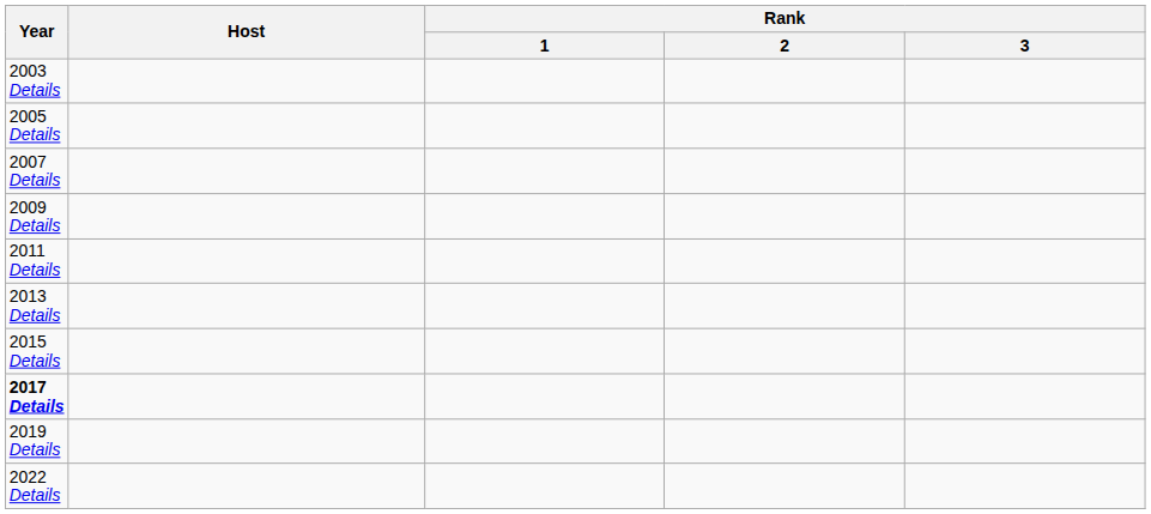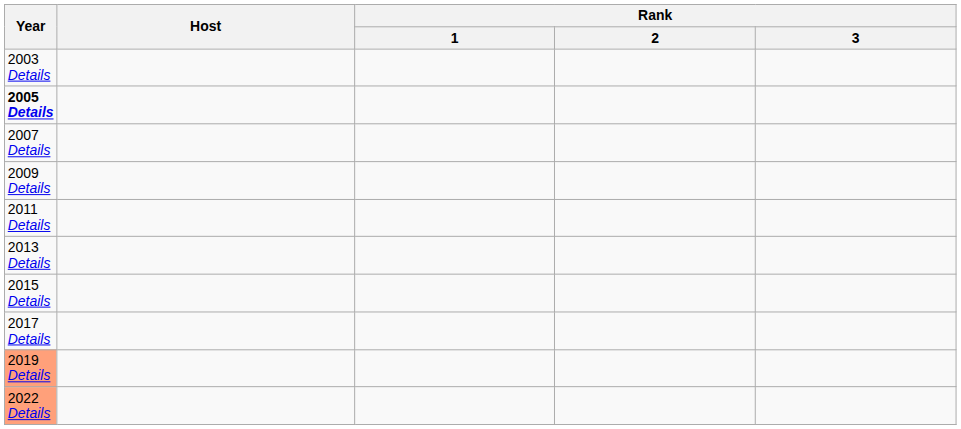2005 Details | Year: normal -> bold
2017 Details | Year: bold -> normal
2019 Details | Year: no background -> lightsalmon background
2022 Details | Year: no background -> lightsalmon background
